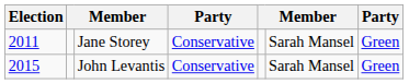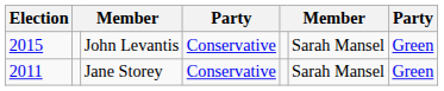rows swapped: Jane Storey <-> John Levantis
